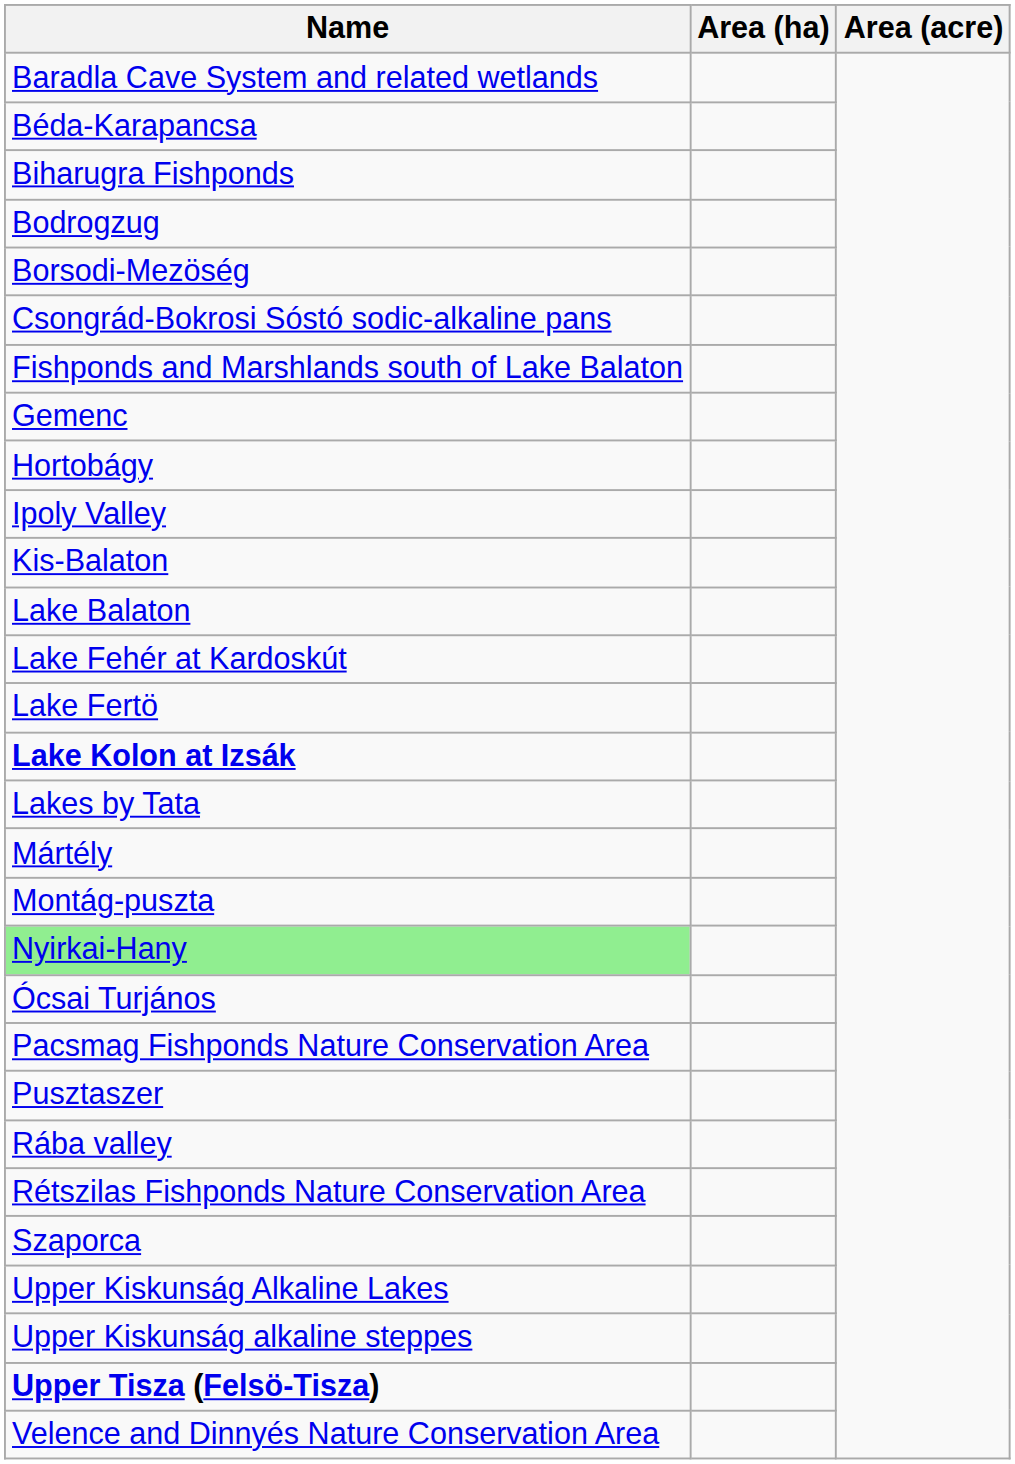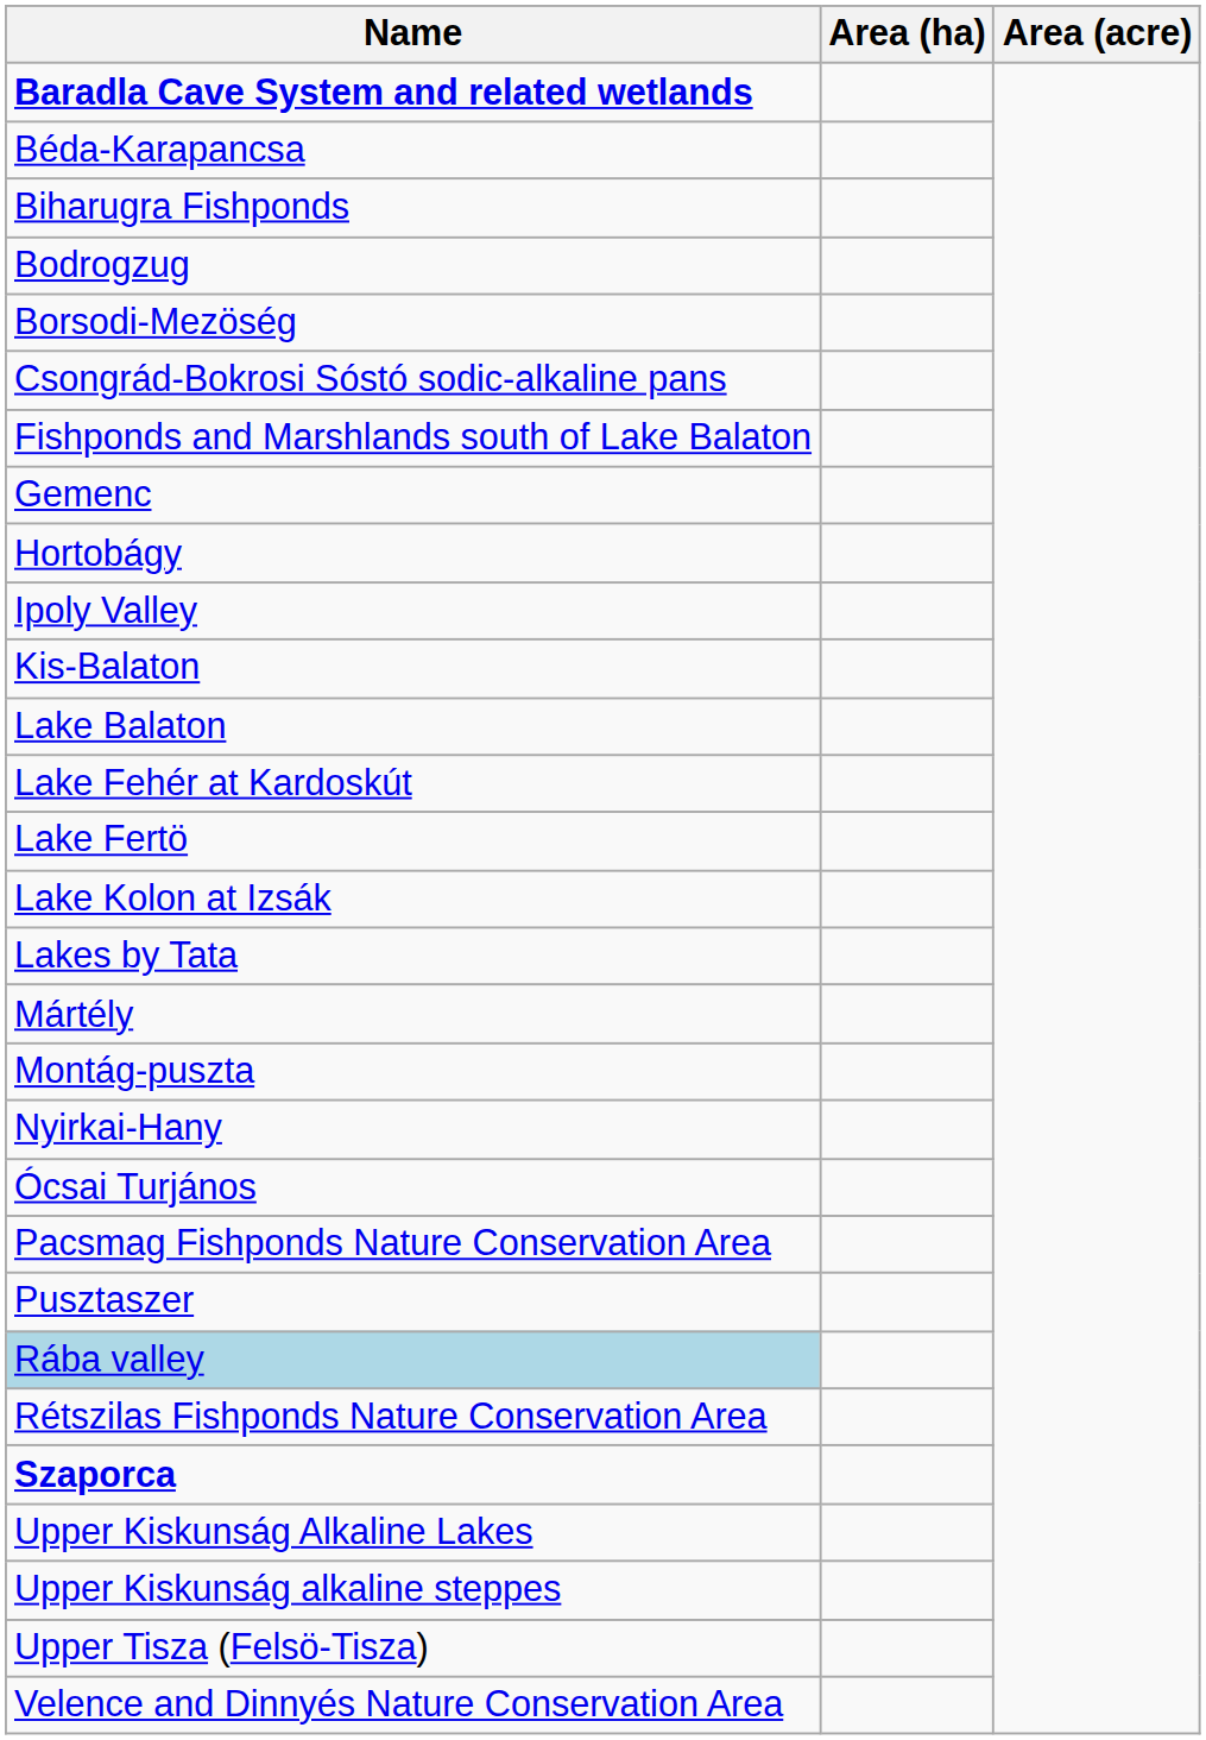Baradla Cave System and related wetlands | Name: normal -> bold
Lake Kolon at Izsák | Name: bold -> normal
Nyirkai-Hany | Name: lightgreen background -> no background
Rába valley | Name: no background -> lightblue background
Szaporca | Name: normal -> bold
Upper Tisza (Felsö-Tisza) | Name: bold -> normal
